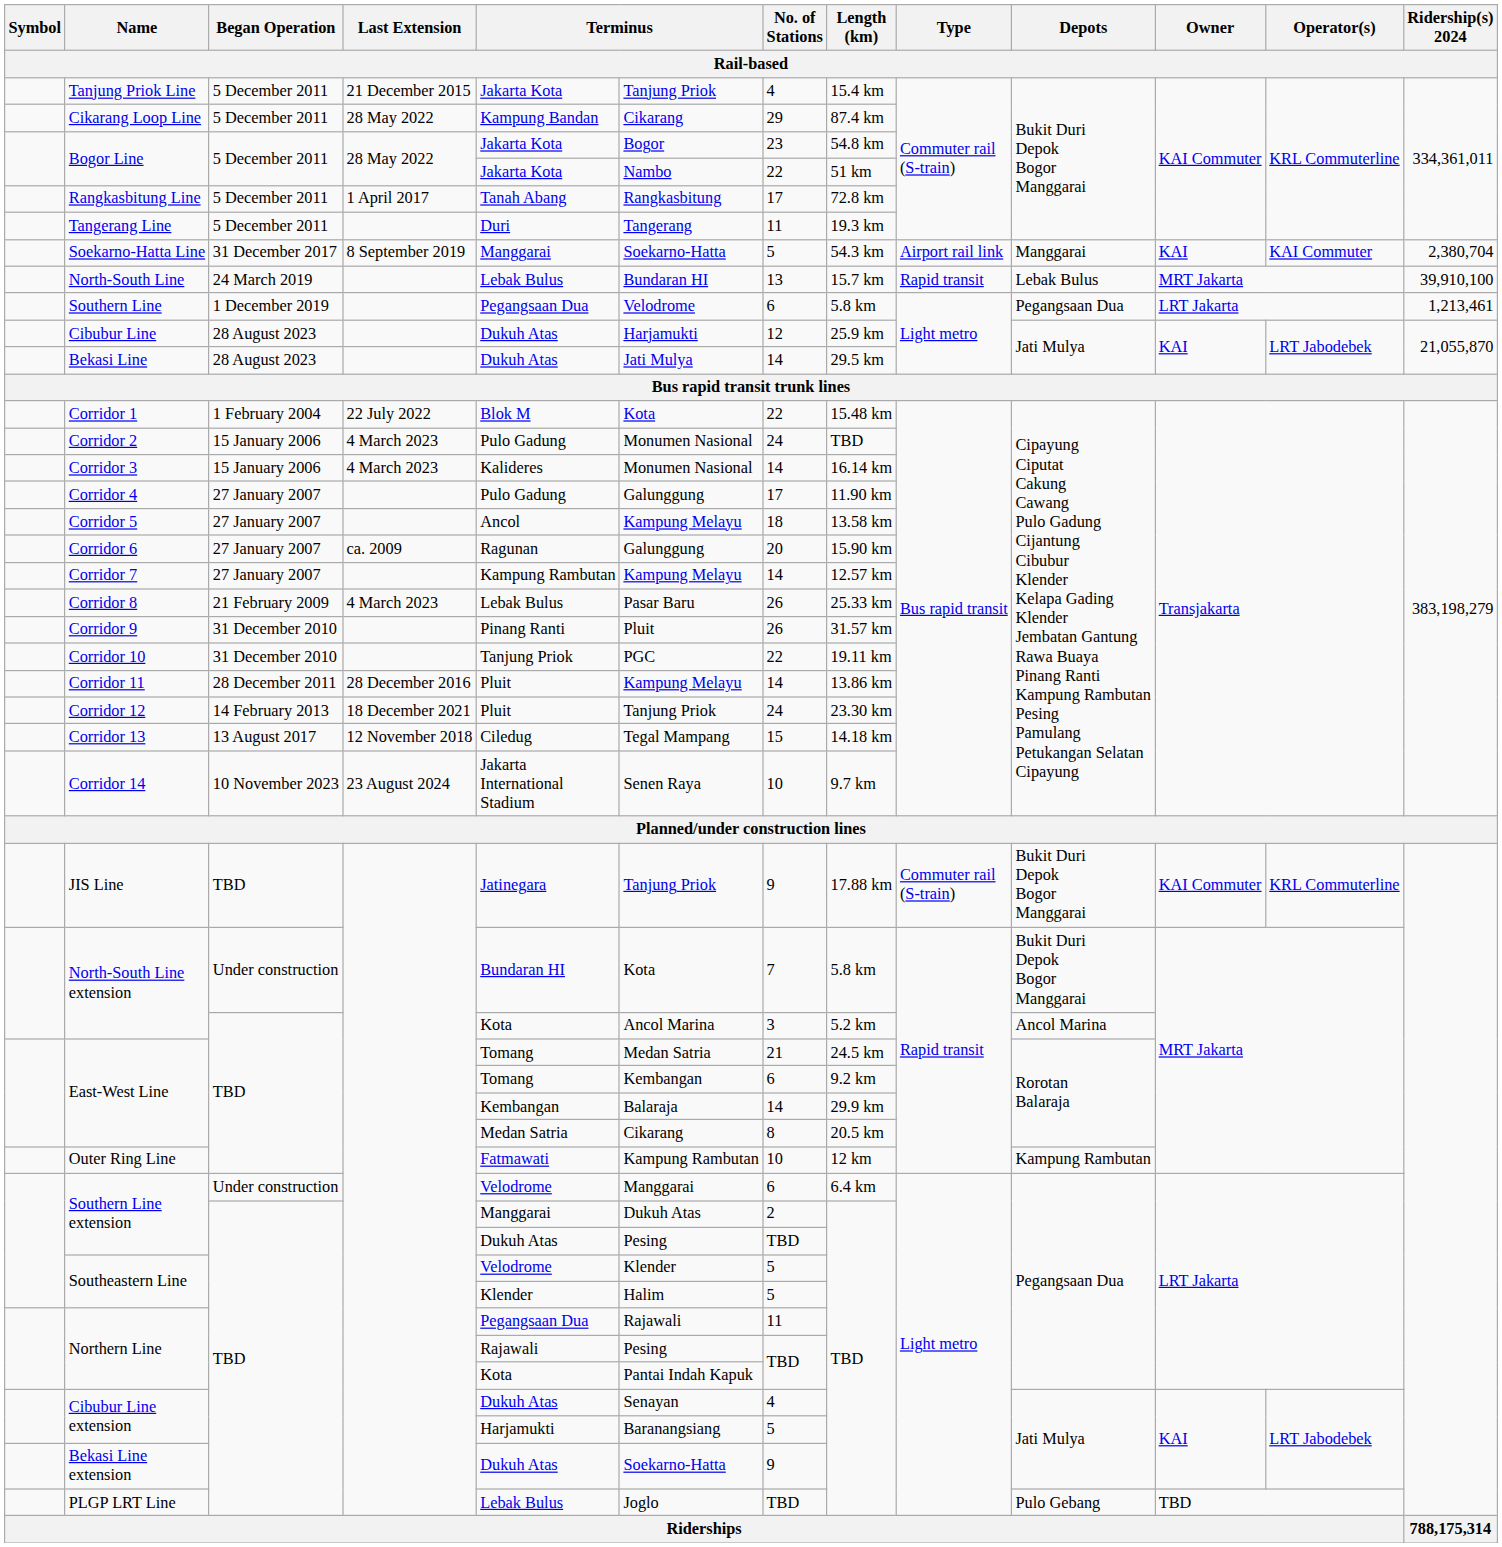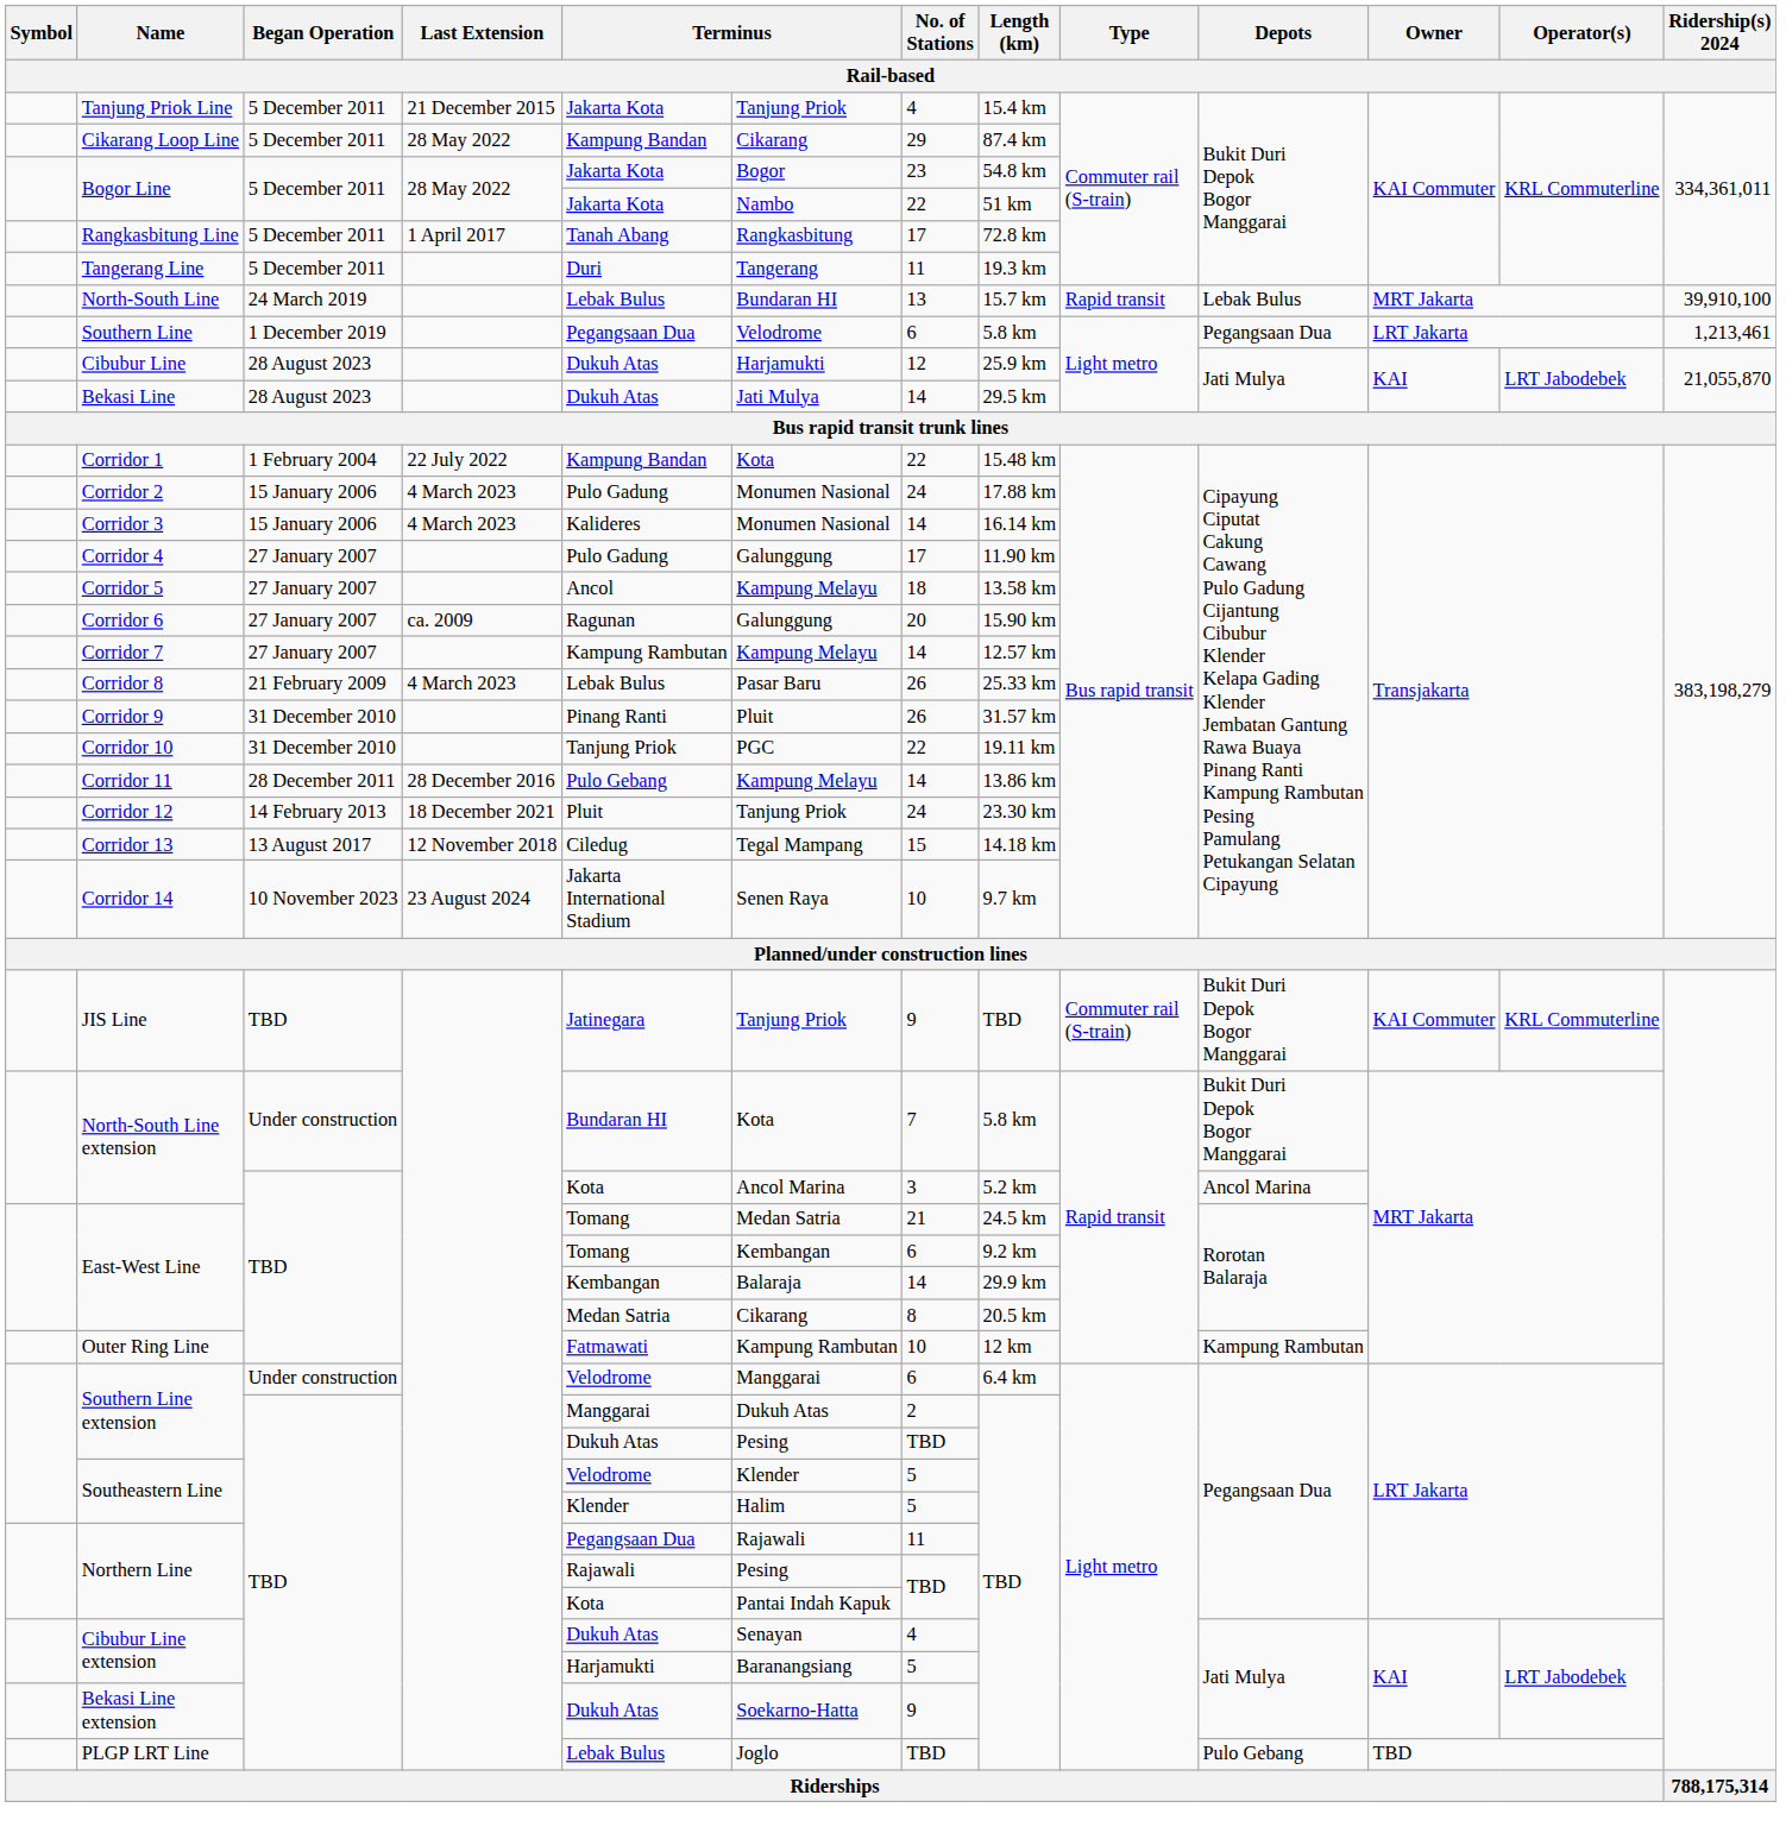- row: Soekarno-Hatta Line | 31 December 2017 | 8 September 2019 | Manggarai | Soekarno-Hatta | 5 | 54.3 km | Airport rail link | Manggarai | KAI | KAI Commuter | 2,380,704
Corridor 1 | column 5: Blok M -> Kampung Bandan
Corridor 2 | Length (km): TBD -> 17.88 km
Corridor 11 | column 5: Pluit -> Pulo Gebang
JIS Line | Length (km): 17.88 km -> TBD
